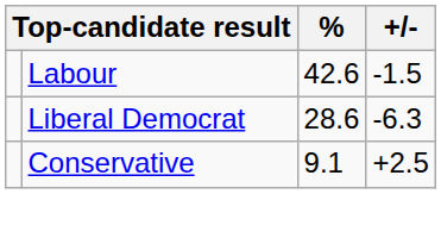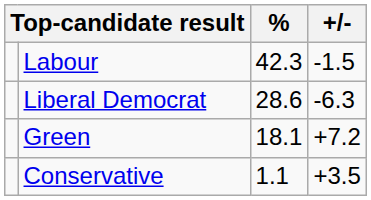Labour | %: 42.6 -> 42.3
+ row: Green | 18.1 | +7.2
Conservative | %: 9.1 -> 1.1
Conservative | +/-: +2.5 -> +3.5
